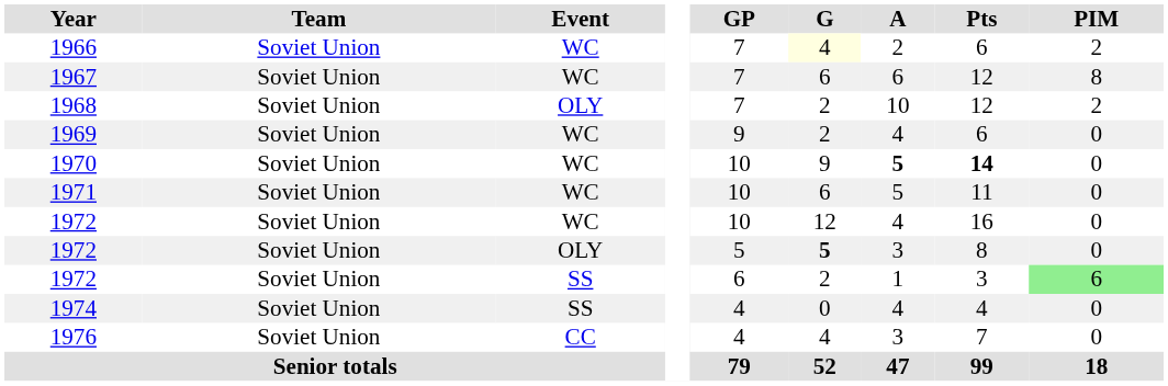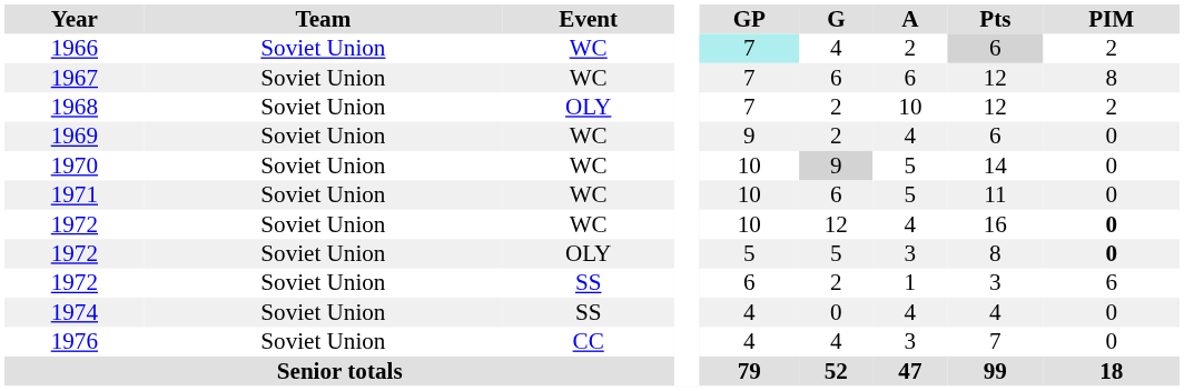1966 | GP: no background -> paleturquoise background
1966 | G: lightyellow background -> no background
1966 | Pts: no background -> lightgrey background
1970 | G: no background -> lightgrey background
1970 | A: bold -> normal
1970 | Pts: bold -> normal
1972 / WC | PIM: normal -> bold
1972 / OLY | G: bold -> normal
1972 / OLY | PIM: normal -> bold
1972 / SS | PIM: lightgreen background -> no background
